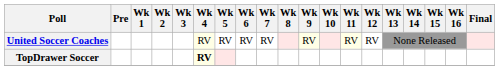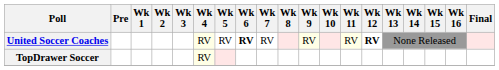United Soccer Coaches | Wk 6: normal -> bold
United Soccer Coaches | Wk 12: normal -> bold
TopDrawer Soccer | Wk 4: bold -> normal
